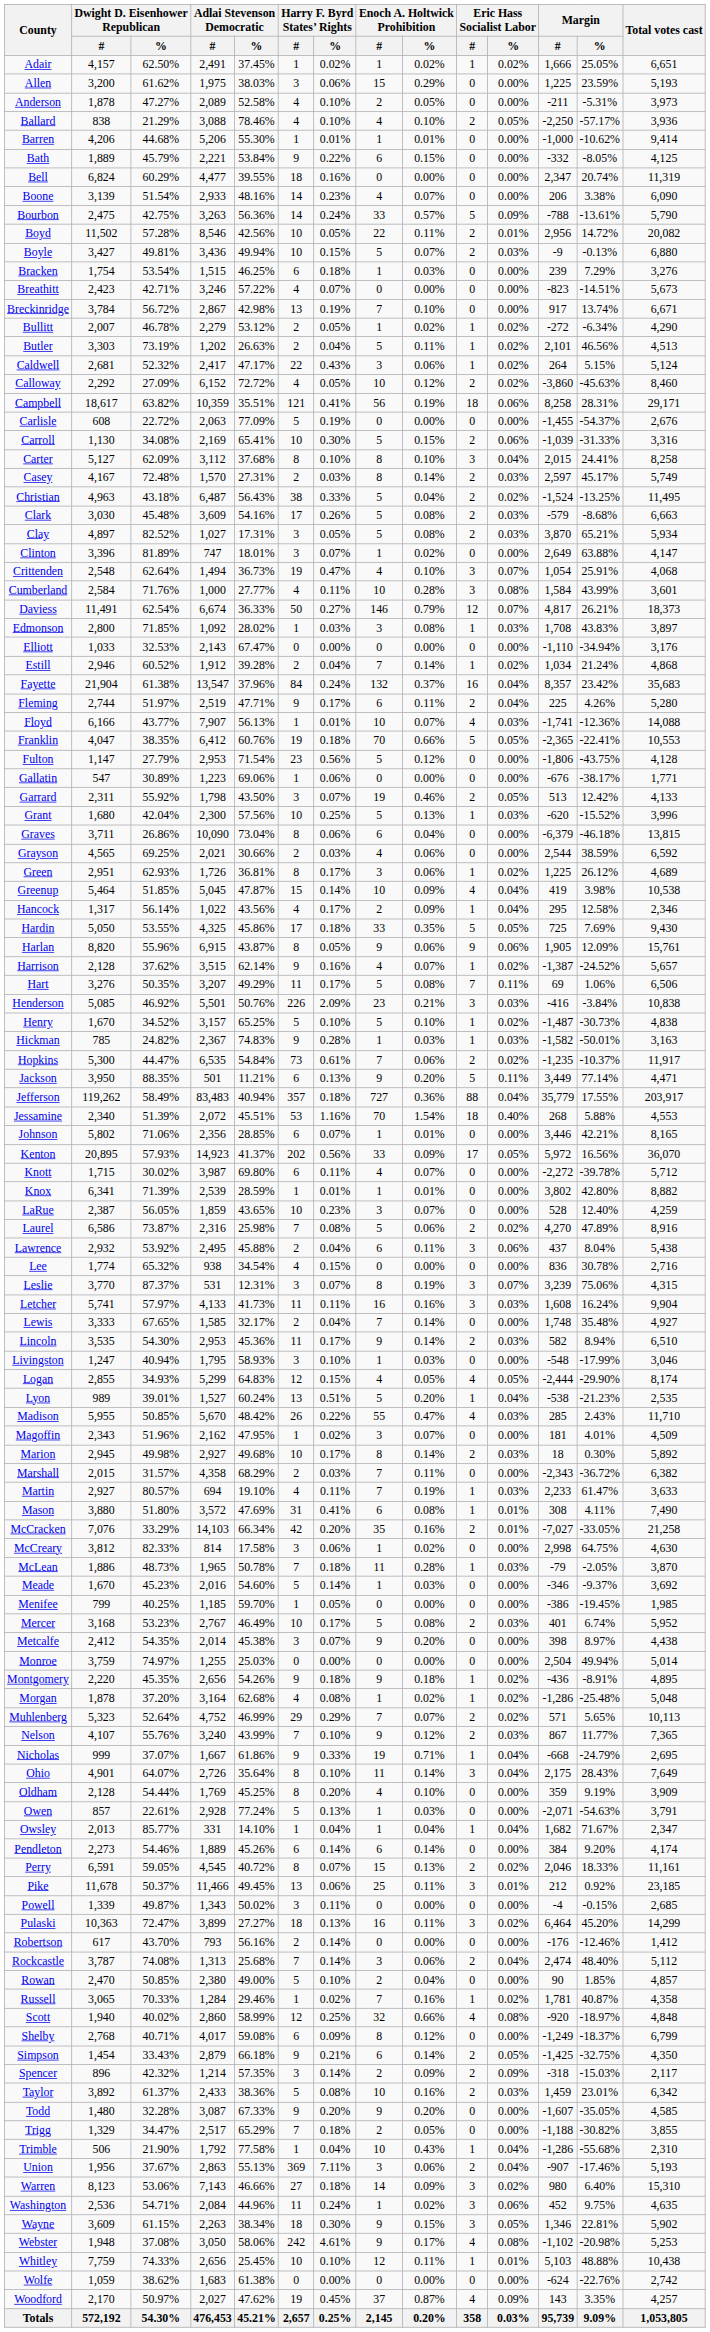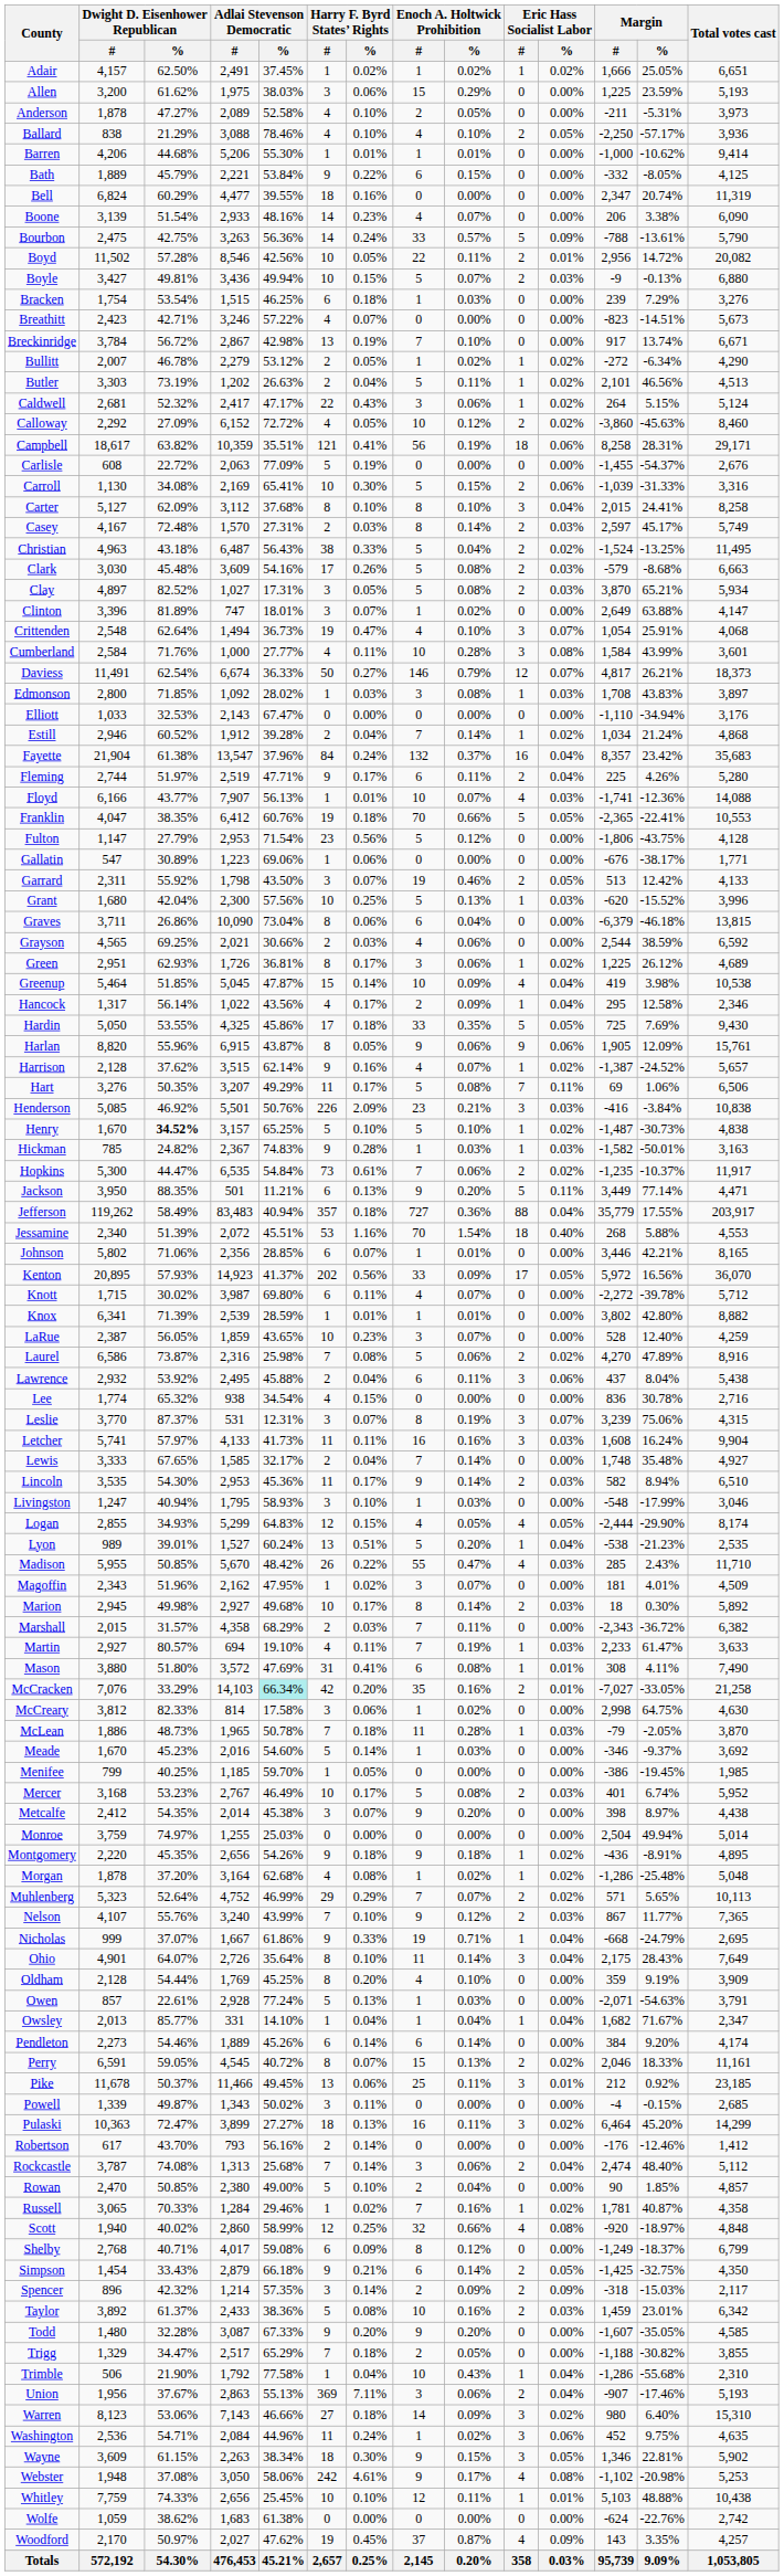Henry | Dwight D. Eisenhower Republican / %: normal -> bold
McCracken | Adlai Stevenson Democratic / %: no background -> paleturquoise background
